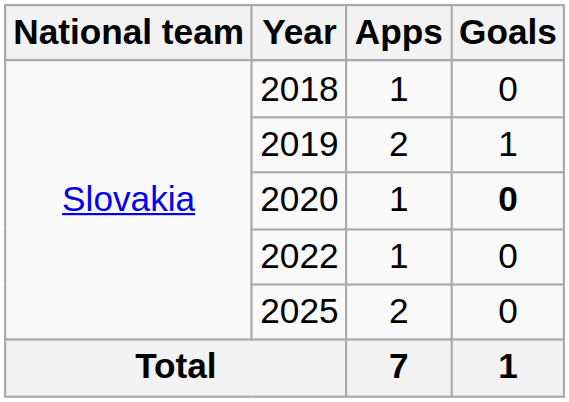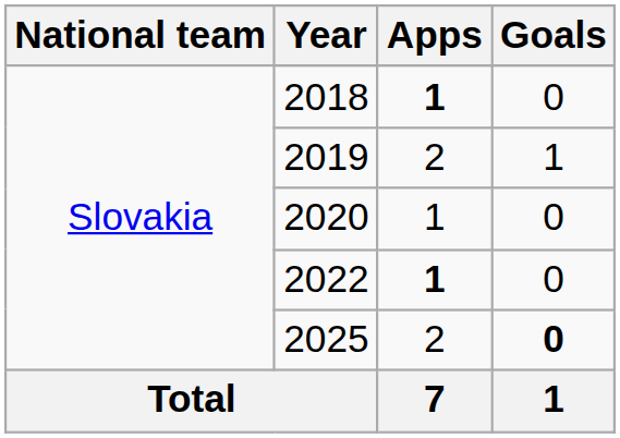2018 | Apps: normal -> bold
2020 | Goals: bold -> normal
2022 | Apps: normal -> bold
2025 | Goals: normal -> bold
